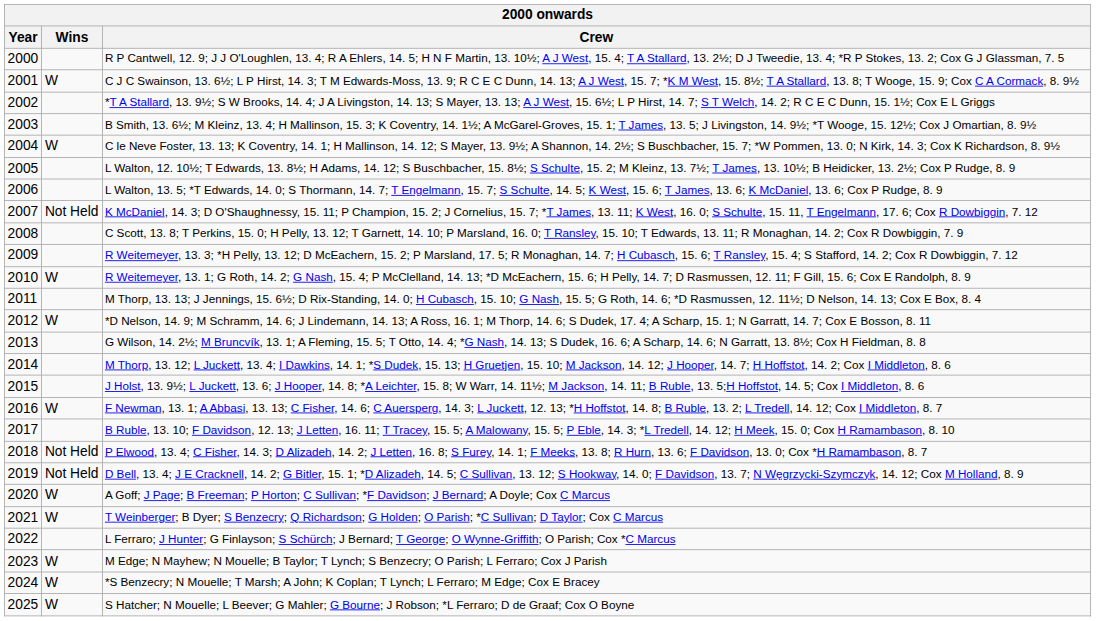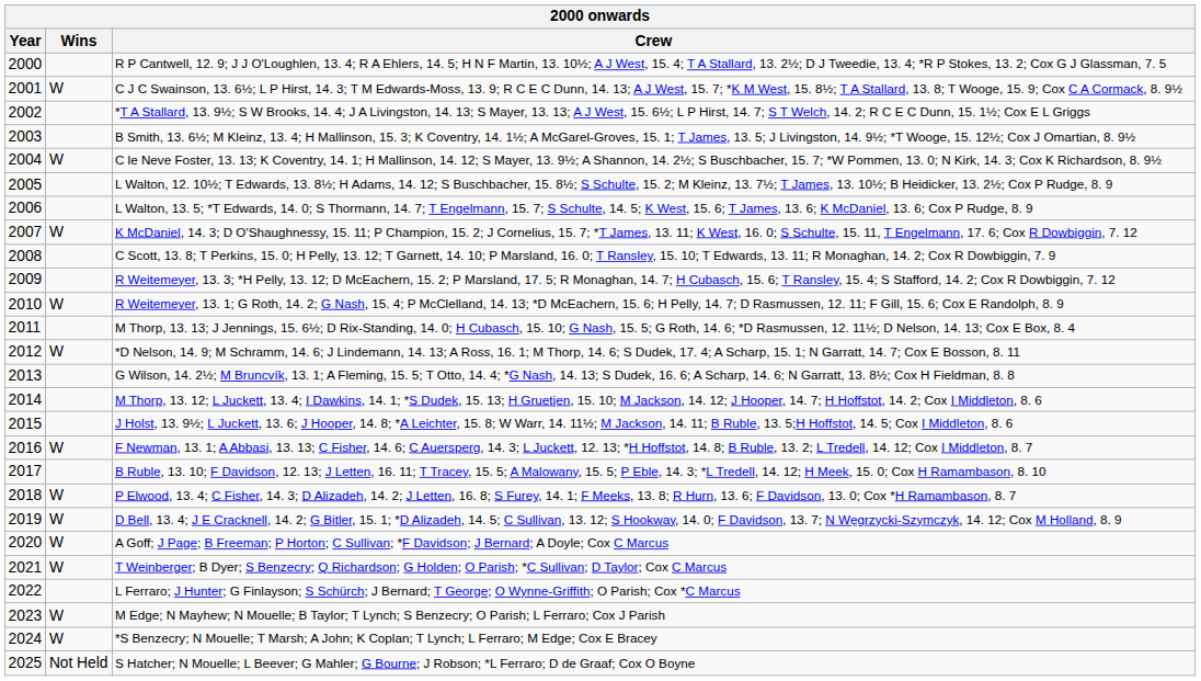row 10 | Wins: Not Held -> W
row 21 | Wins: Not Held -> W
row 22 | Wins: Not Held -> W
row 28 | Wins: W -> Not Held
